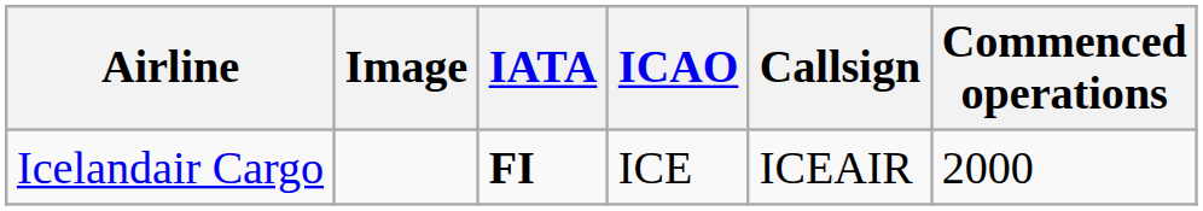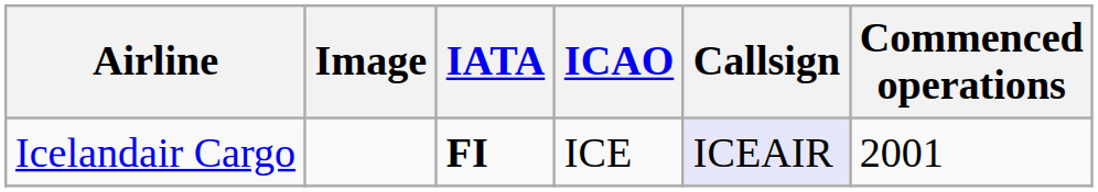Icelandair Cargo | Callsign: no background -> lavender background
Icelandair Cargo | Commenced operations: 2000 -> 2001
